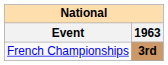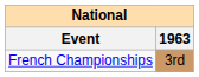French Championships | 1963: bold -> normal
